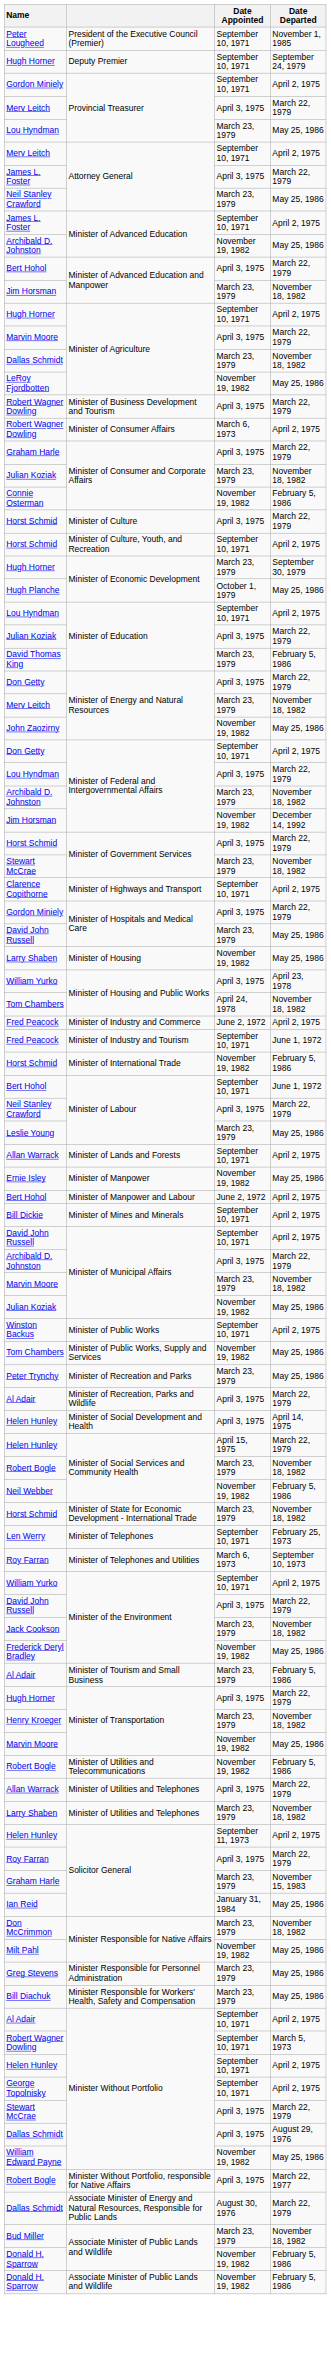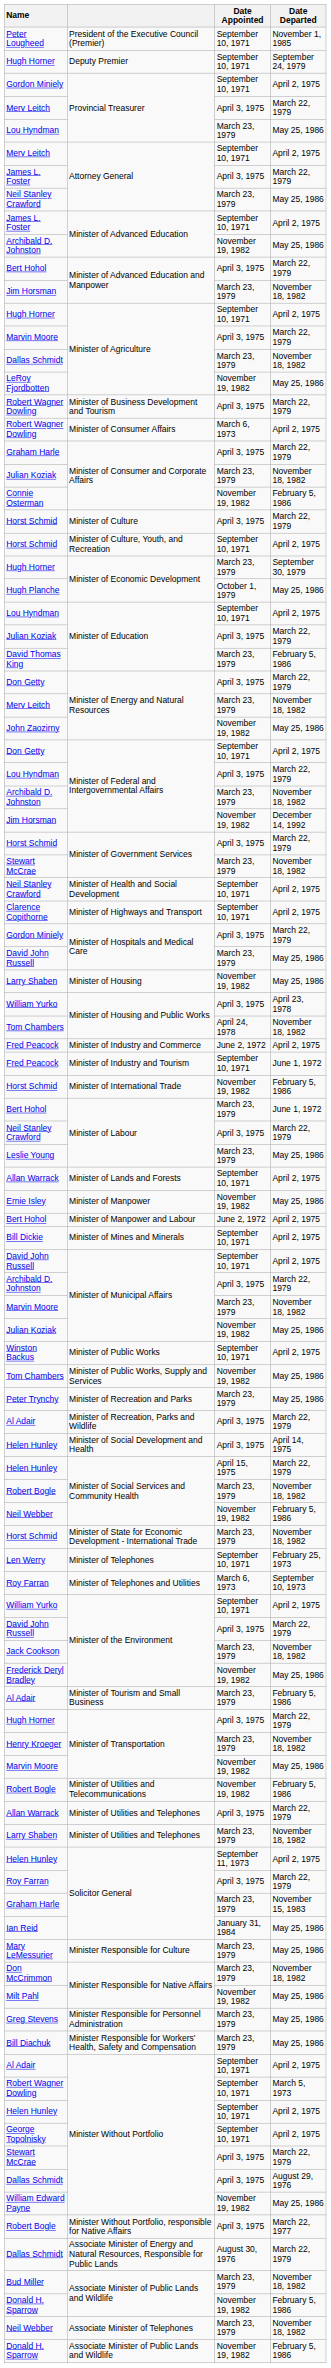+ row: Neil Stanley Crawford | Minister of Health and Social Development | September 10, 1971 | April 2, 1975
Bert Hohol / Minister of Labour | Date Appointed: September 10, 1971 -> March 23, 1979
+ row: Mary LeMessurier | Minister Responsible for Culture | March 23, 1979 | May 25, 1986
+ row: Neil Webber | Associate Minister of Telephones | March 23, 1979 | November 18, 1982
